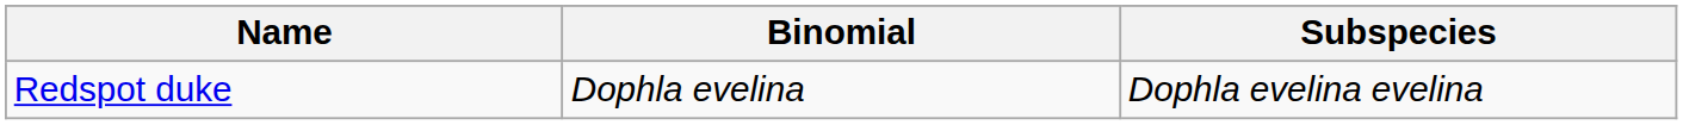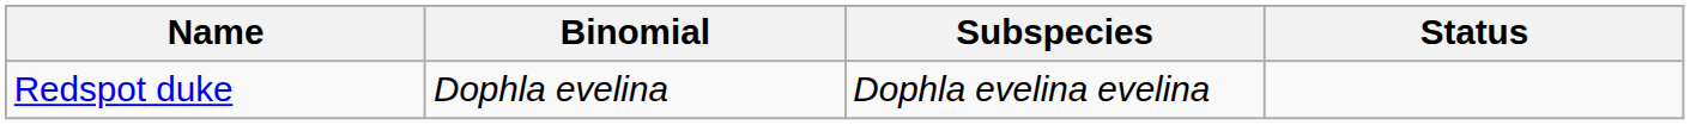+ column: Status
